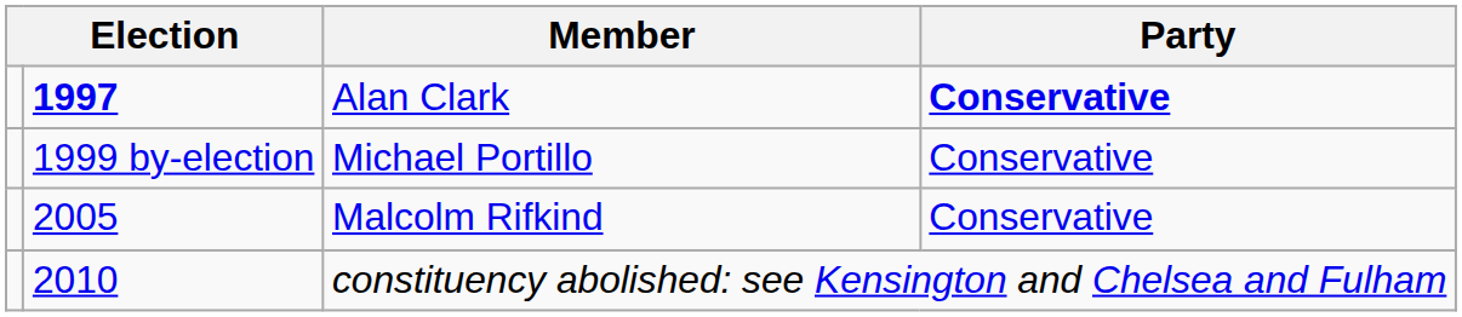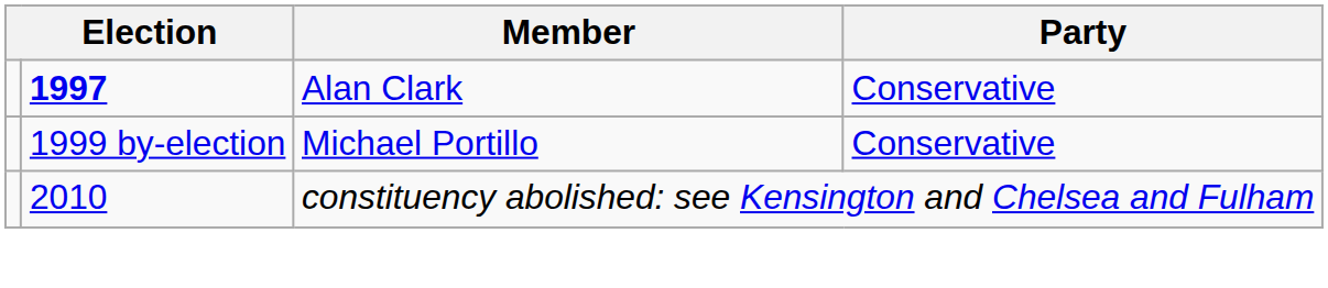Alan Clark | Party: bold -> normal
- row: 2005 | Malcolm Rifkind | Conservative
